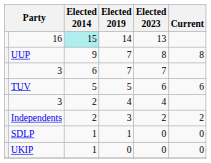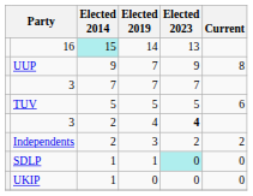UUP | Elected 2023: 8 -> 9
3 / 7 | Elected 2014: 6 -> 7
TUV | Elected 2023: 6 -> 5
3 / 4 | Elected 2023: normal -> bold
SDLP | Elected 2023: no background -> paleturquoise background
